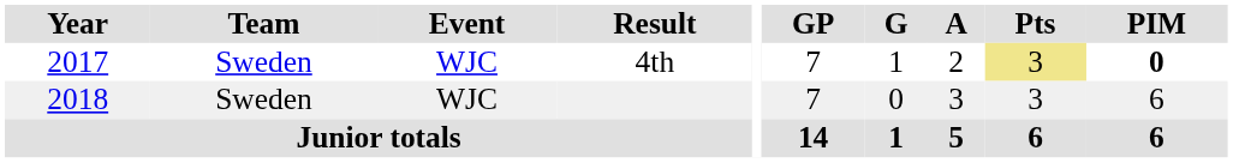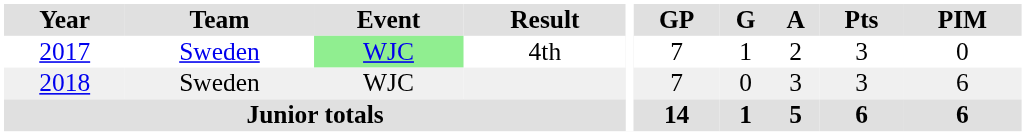4th | Event: no background -> lightgreen background
4th | Pts: khaki background -> no background
4th | PIM: bold -> normal
